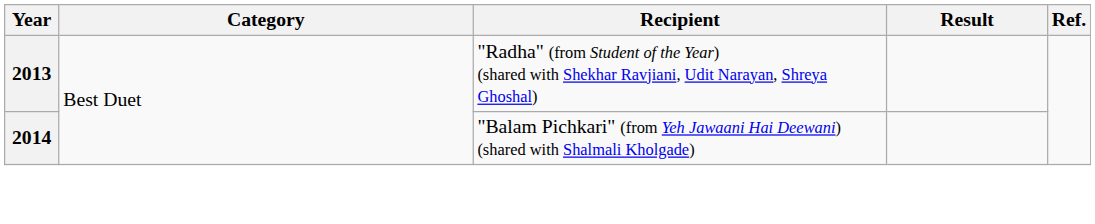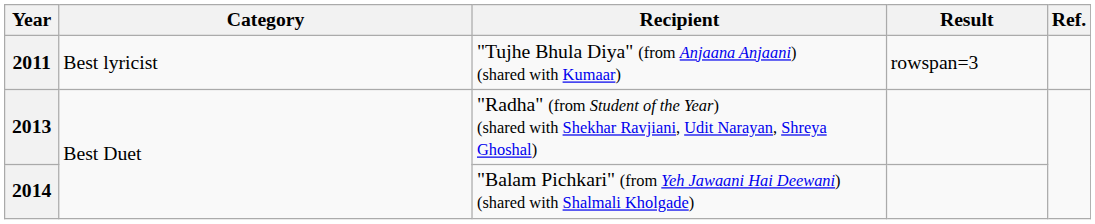+ row: 2011 | Best lyricist | "Tujhe Bhula Diya" (from Anjaana Anjaani) (shared with Kumaar) | rowspan=3
